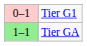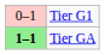Tier GA | column 1: normal -> bold
